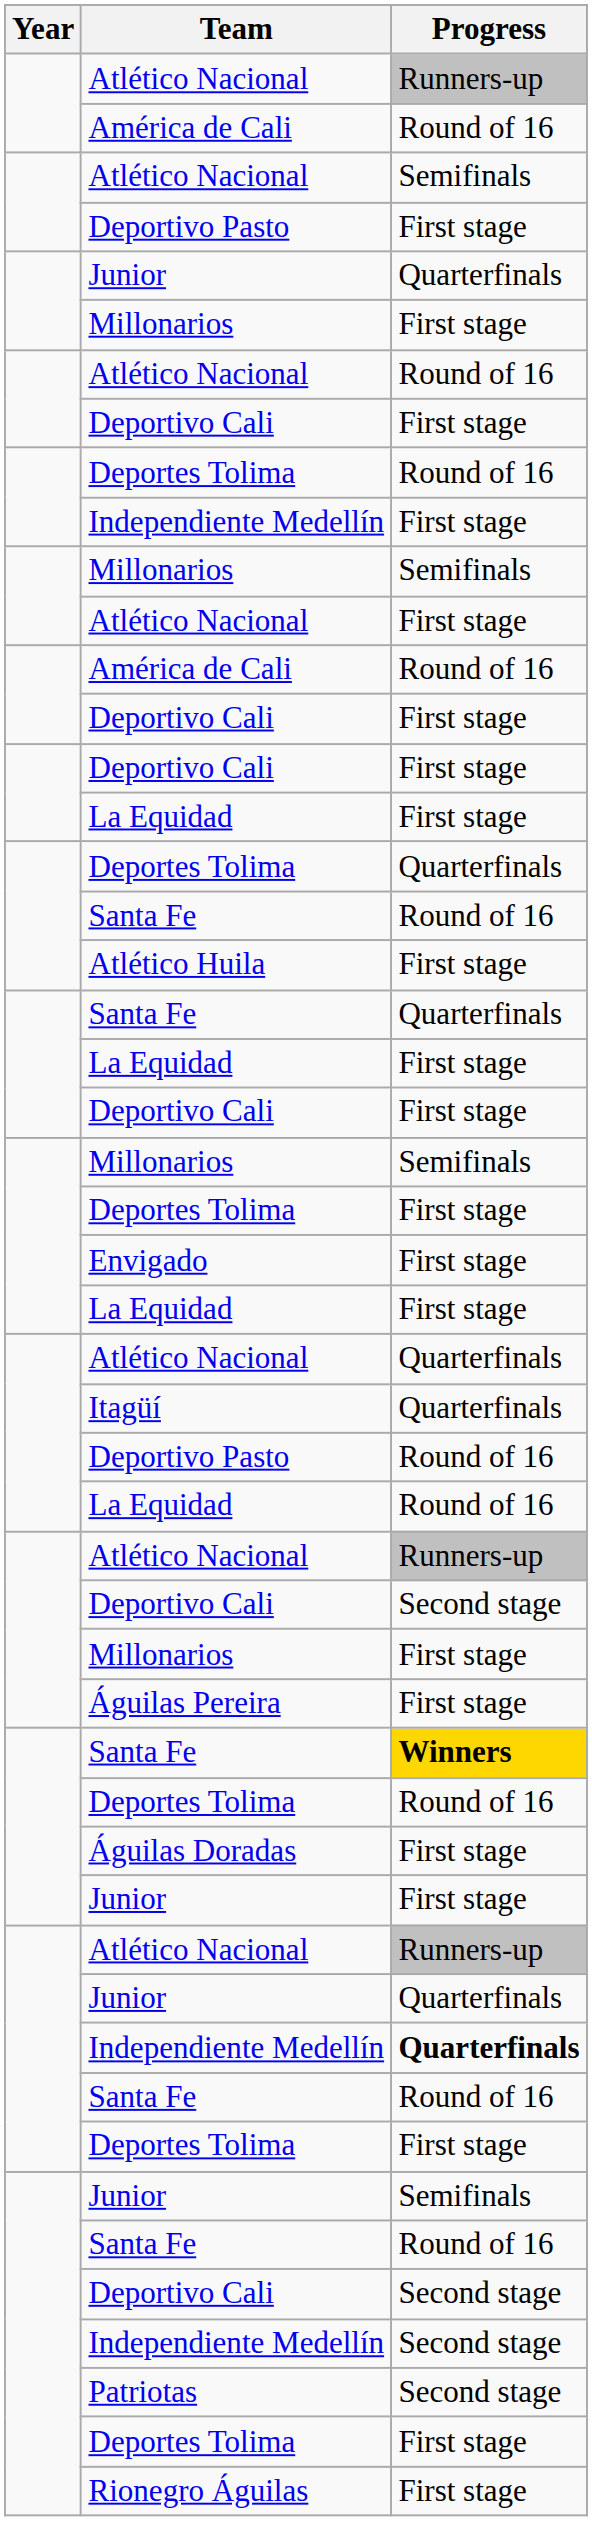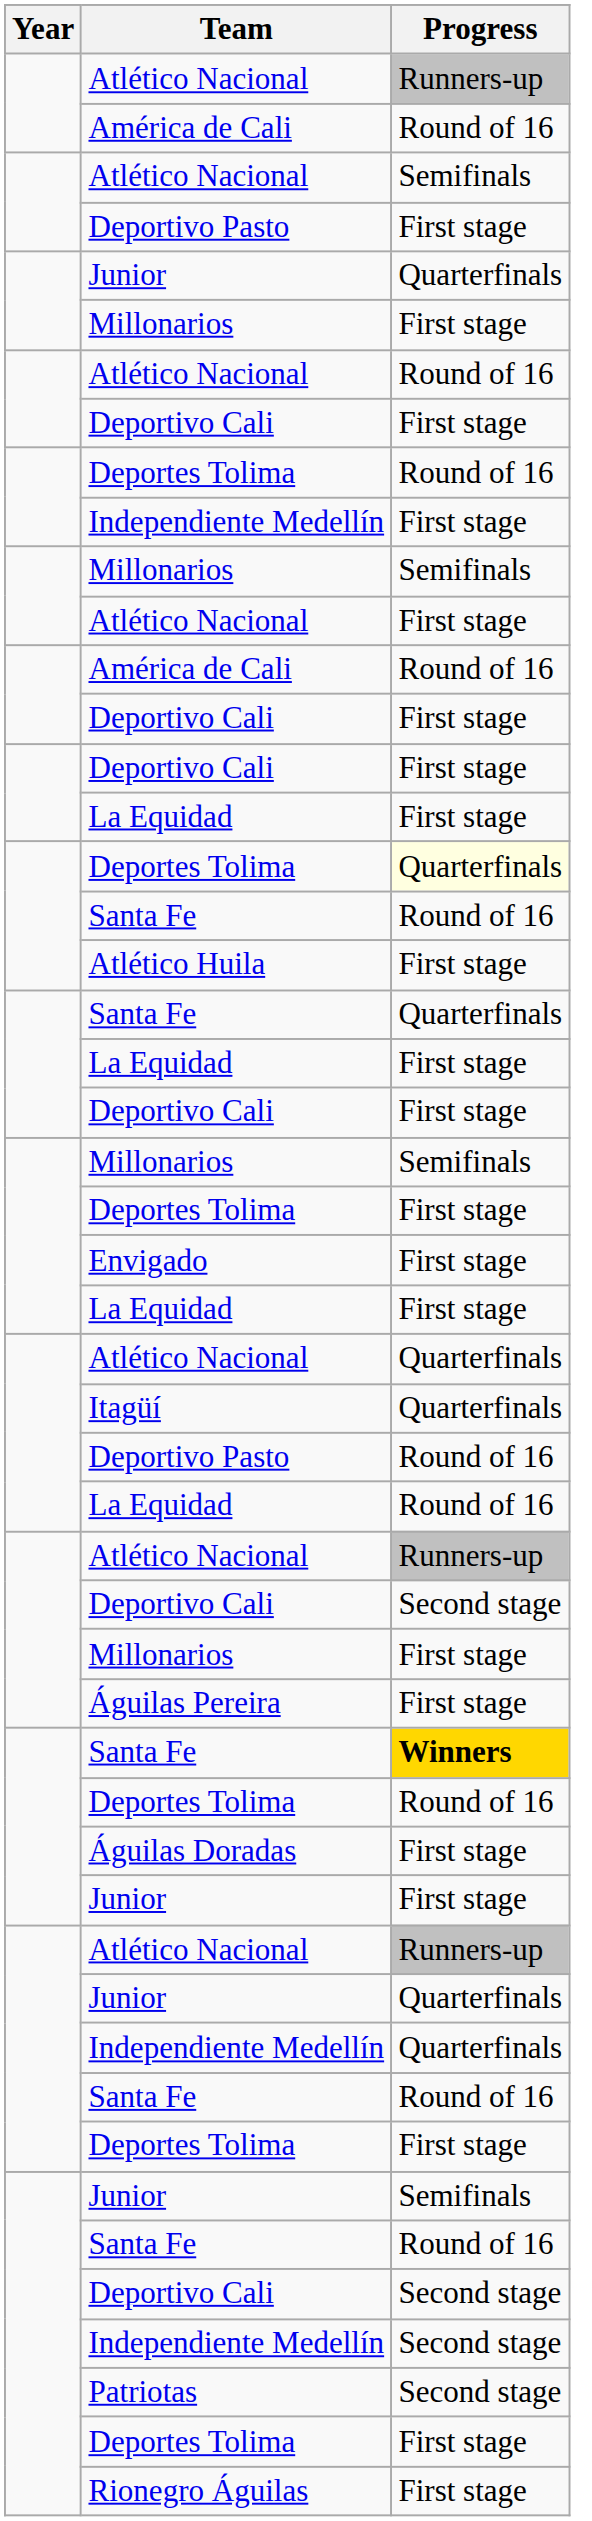Deportes Tolima / Quarterfinals | Progress: no background -> lightyellow background
Independiente Medellín / Quarterfinals | Progress: bold -> normal
